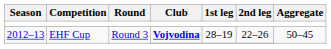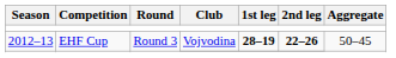row 3 | Club: bold -> normal
row 3 | 1st leg: normal -> bold
row 3 | 2nd leg: normal -> bold
